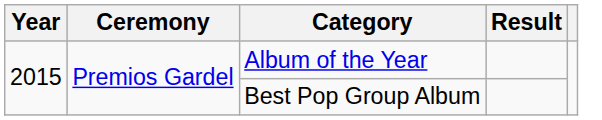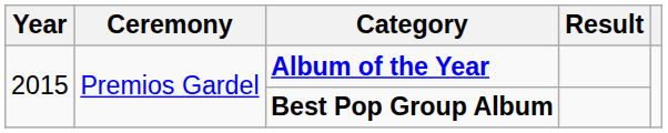Album of the Year | Category: normal -> bold
Best Pop Group Album | Category: normal -> bold
